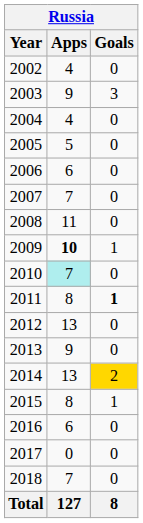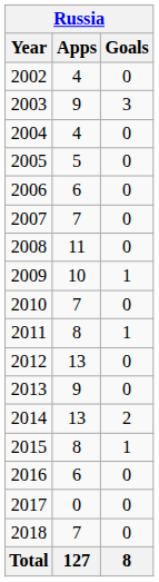2009 | Apps: bold -> normal
2010 | Apps: paleturquoise background -> no background
2011 | Goals: bold -> normal
2014 | Goals: gold background -> no background
